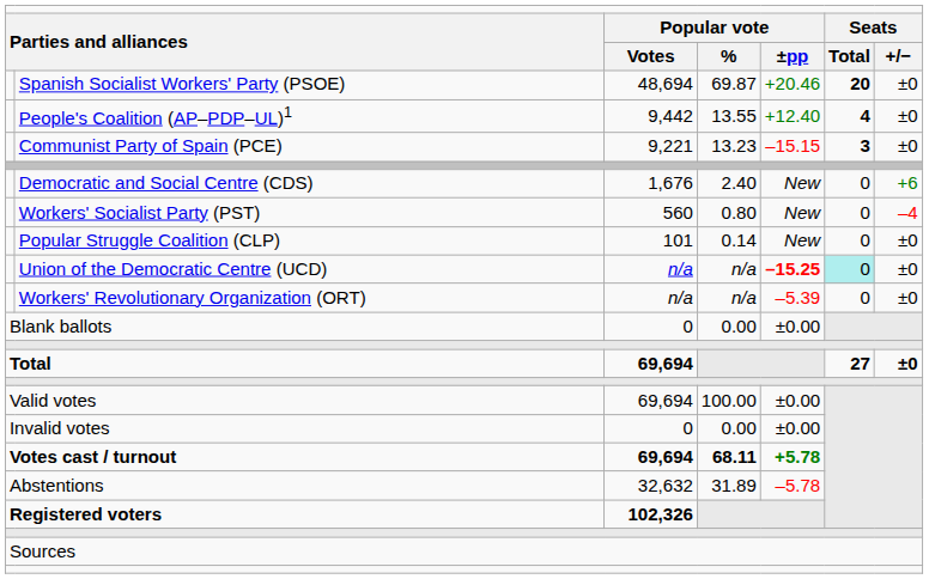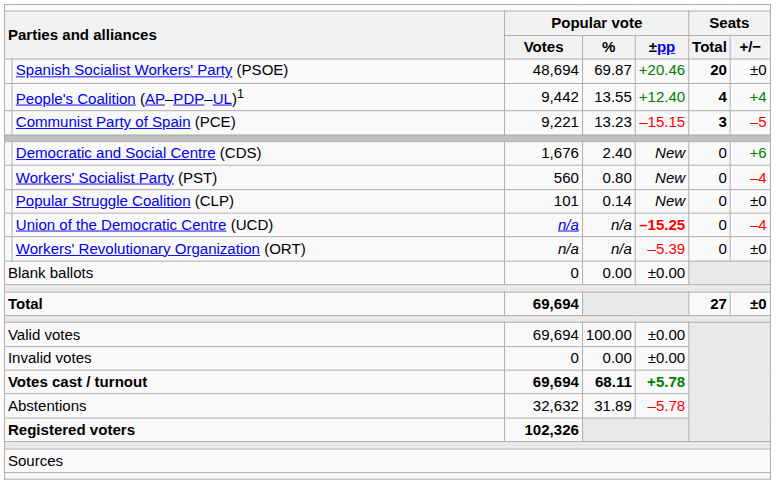People's Coalition (AP–PDP–UL)1 | column 7: ±0 -> +4
Communist Party of Spain (PCE) | column 7: ±0 -> –5
Union of the Democratic Centre (UCD) | column 6: paleturquoise background -> no background
Union of the Democratic Centre (UCD) | column 7: ±0 -> –4
